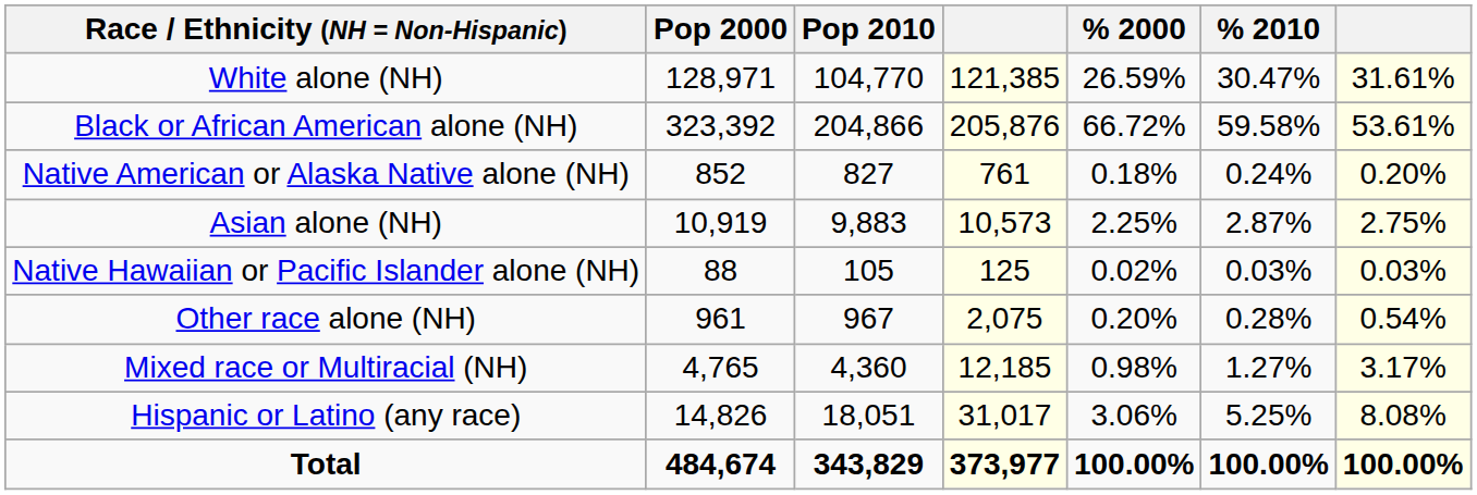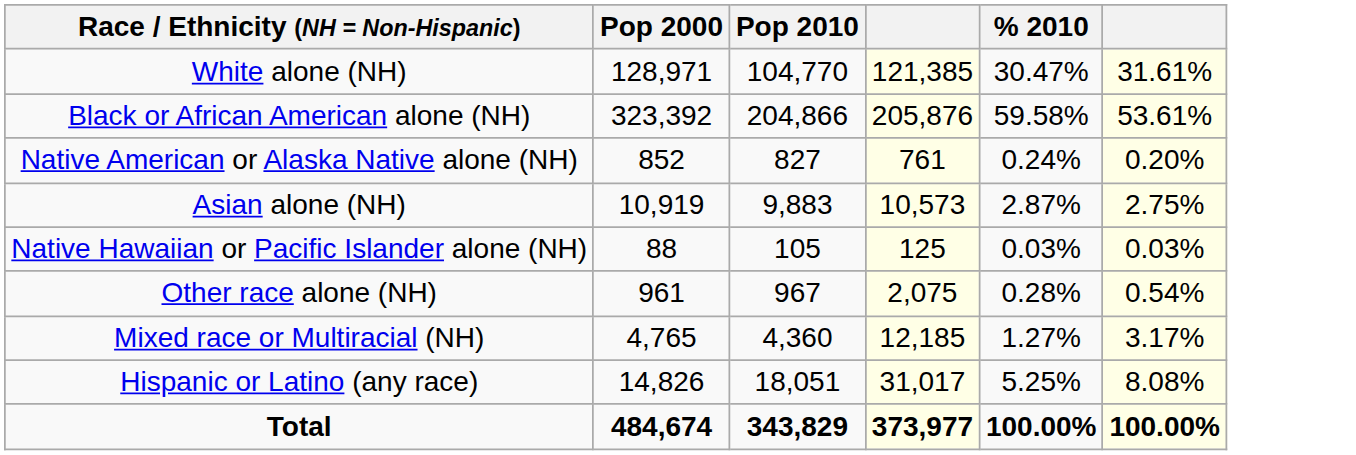- column: % 2000 | 26.59% | 66.72% | 0.18% | 2.25% | 0.02% | 0.20% | 0.98% | 3.06% | 100.00%
